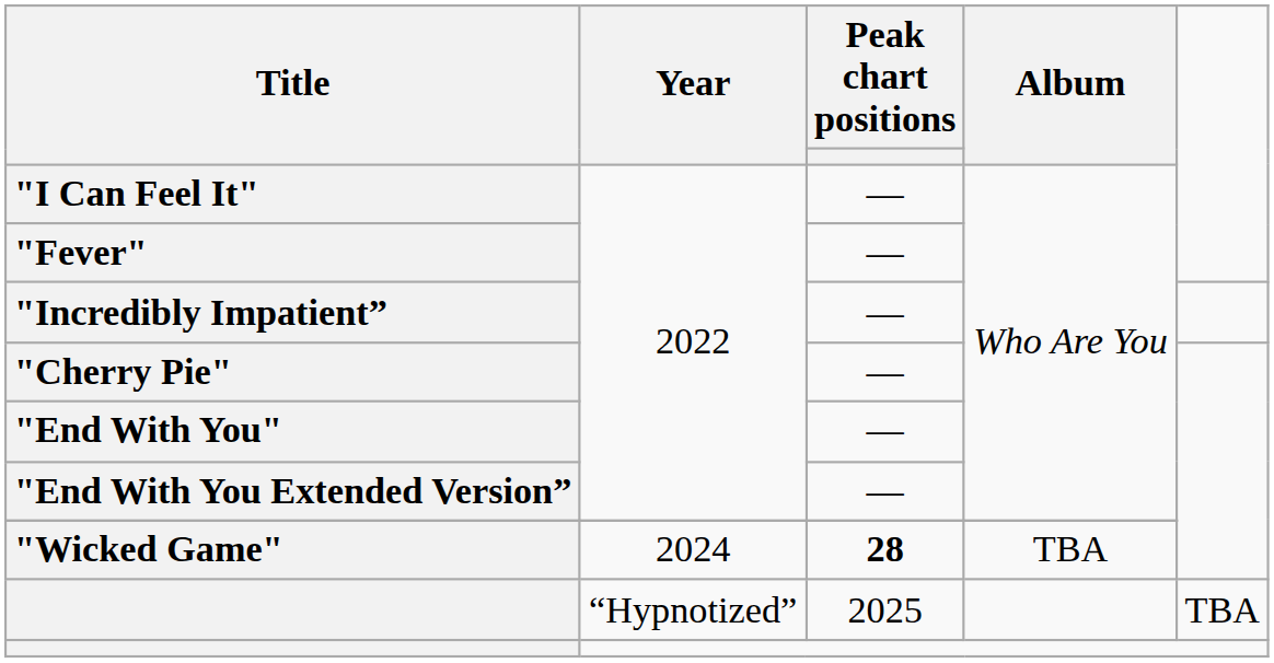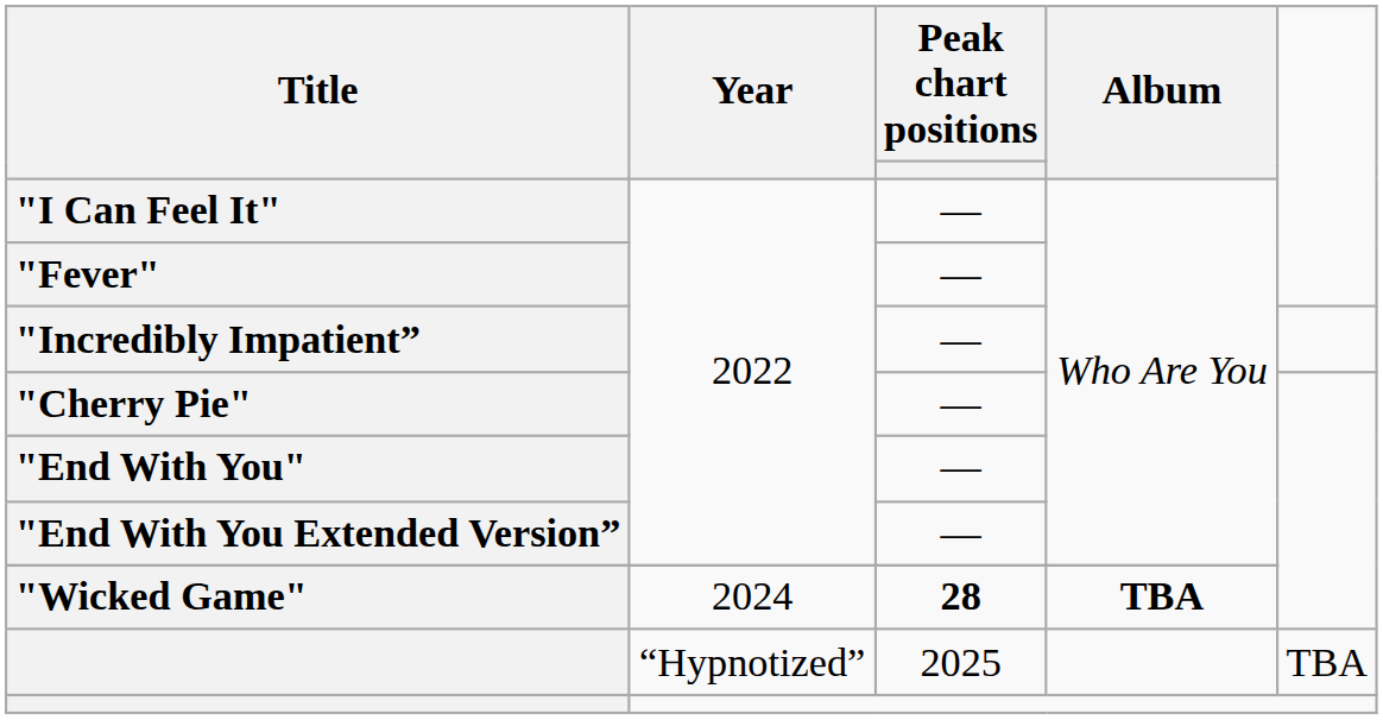"Wicked Game" | Album: normal -> bold
